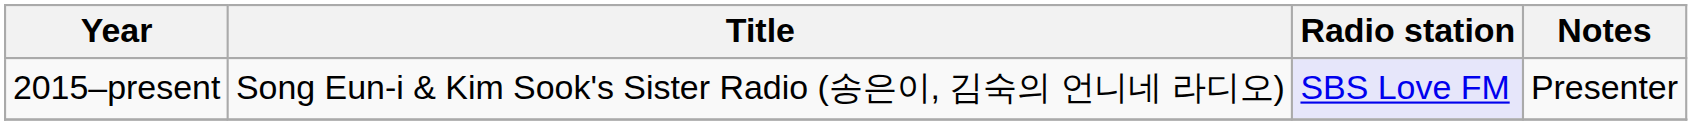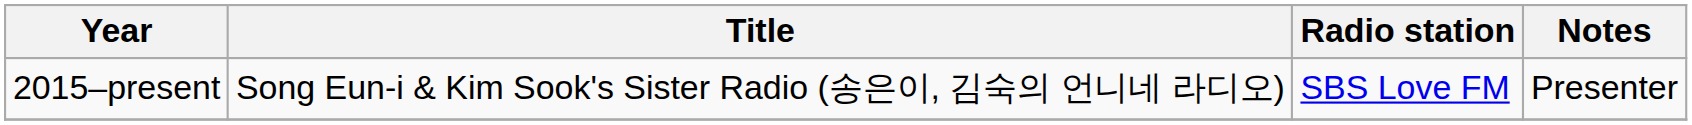2015–present | Radio station: lavender background -> no background
